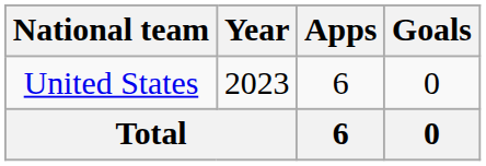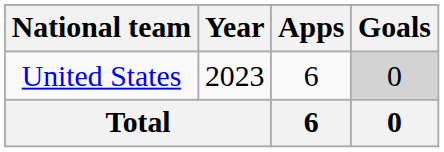United States | Goals: no background -> lightgrey background
